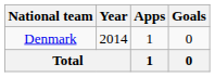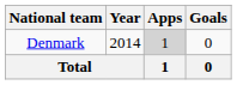Denmark | Apps: no background -> lightgrey background
